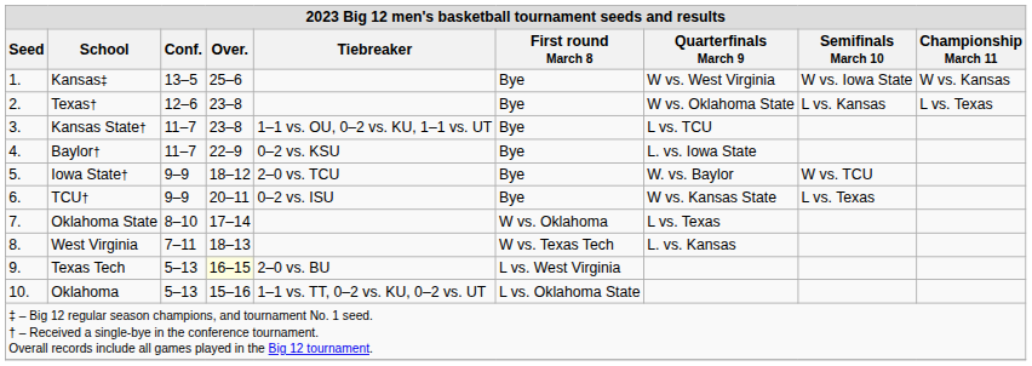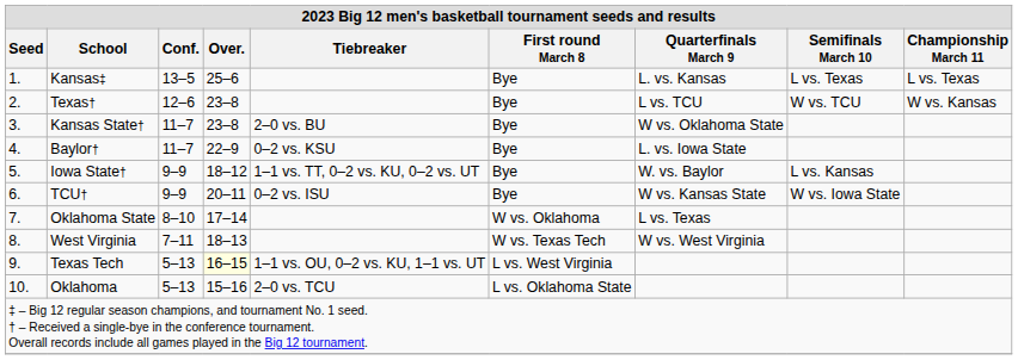Kansas‡ | Quarterfinals March 9: W vs. West Virginia -> L. vs. Kansas
Kansas‡ | Semifinals March 10: W vs. Iowa State -> L vs. Texas
Kansas‡ | Championship March 11: W vs. Kansas -> L vs. Texas
Texas† | Quarterfinals March 9: W vs. Oklahoma State -> L vs. TCU
Texas† | Semifinals March 10: L vs. Kansas -> W vs. TCU
Texas† | Championship March 11: L vs. Texas -> W vs. Kansas
Kansas State† | Tiebreaker: 1–1 vs. OU, 0–2 vs. KU, 1–1 vs. UT -> 2–0 vs. BU
Kansas State† | Quarterfinals March 9: L vs. TCU -> W vs. Oklahoma State
Iowa State† | Tiebreaker: 2–0 vs. TCU -> 1–1 vs. TT, 0–2 vs. KU, 0–2 vs. UT
Iowa State† | Semifinals March 10: W vs. TCU -> L vs. Kansas
TCU† | Semifinals March 10: L vs. Texas -> W vs. Iowa State
West Virginia | Quarterfinals March 9: L. vs. Kansas -> W vs. West Virginia
Texas Tech | Tiebreaker: 2–0 vs. BU -> 1–1 vs. OU, 0–2 vs. KU, 1–1 vs. UT
Oklahoma | Tiebreaker: 1–1 vs. TT, 0–2 vs. KU, 0–2 vs. UT -> 2–0 vs. TCU
